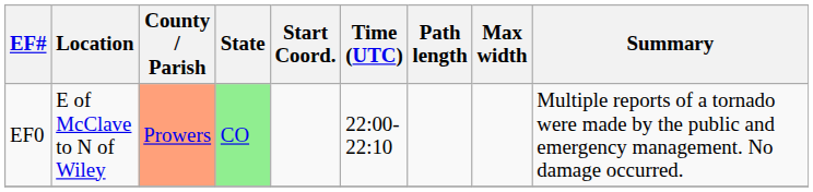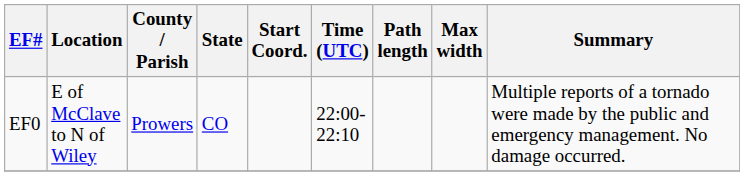EF0 | County / Parish: lightsalmon background -> no background
EF0 | State: lightgreen background -> no background
